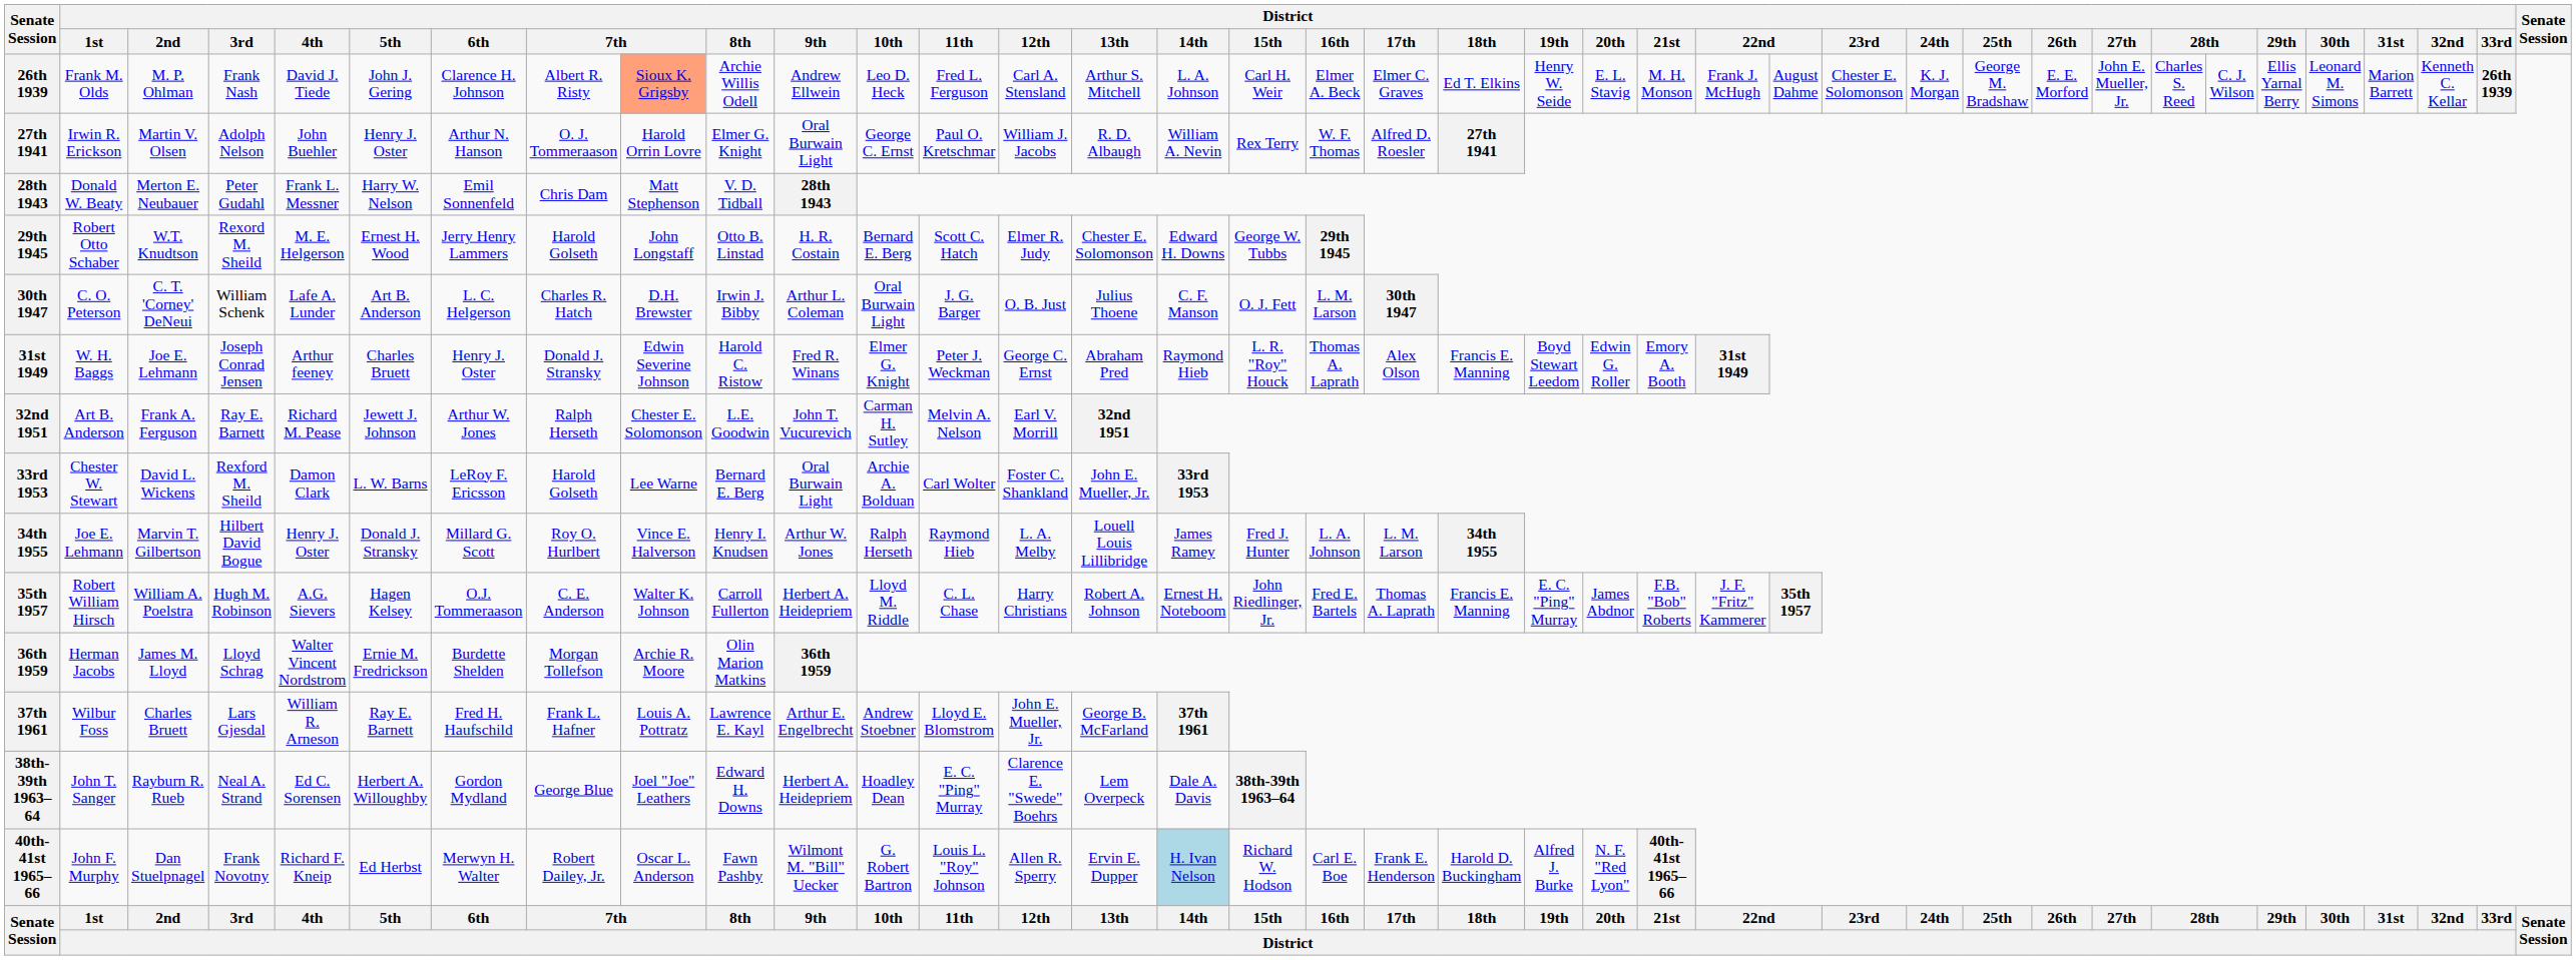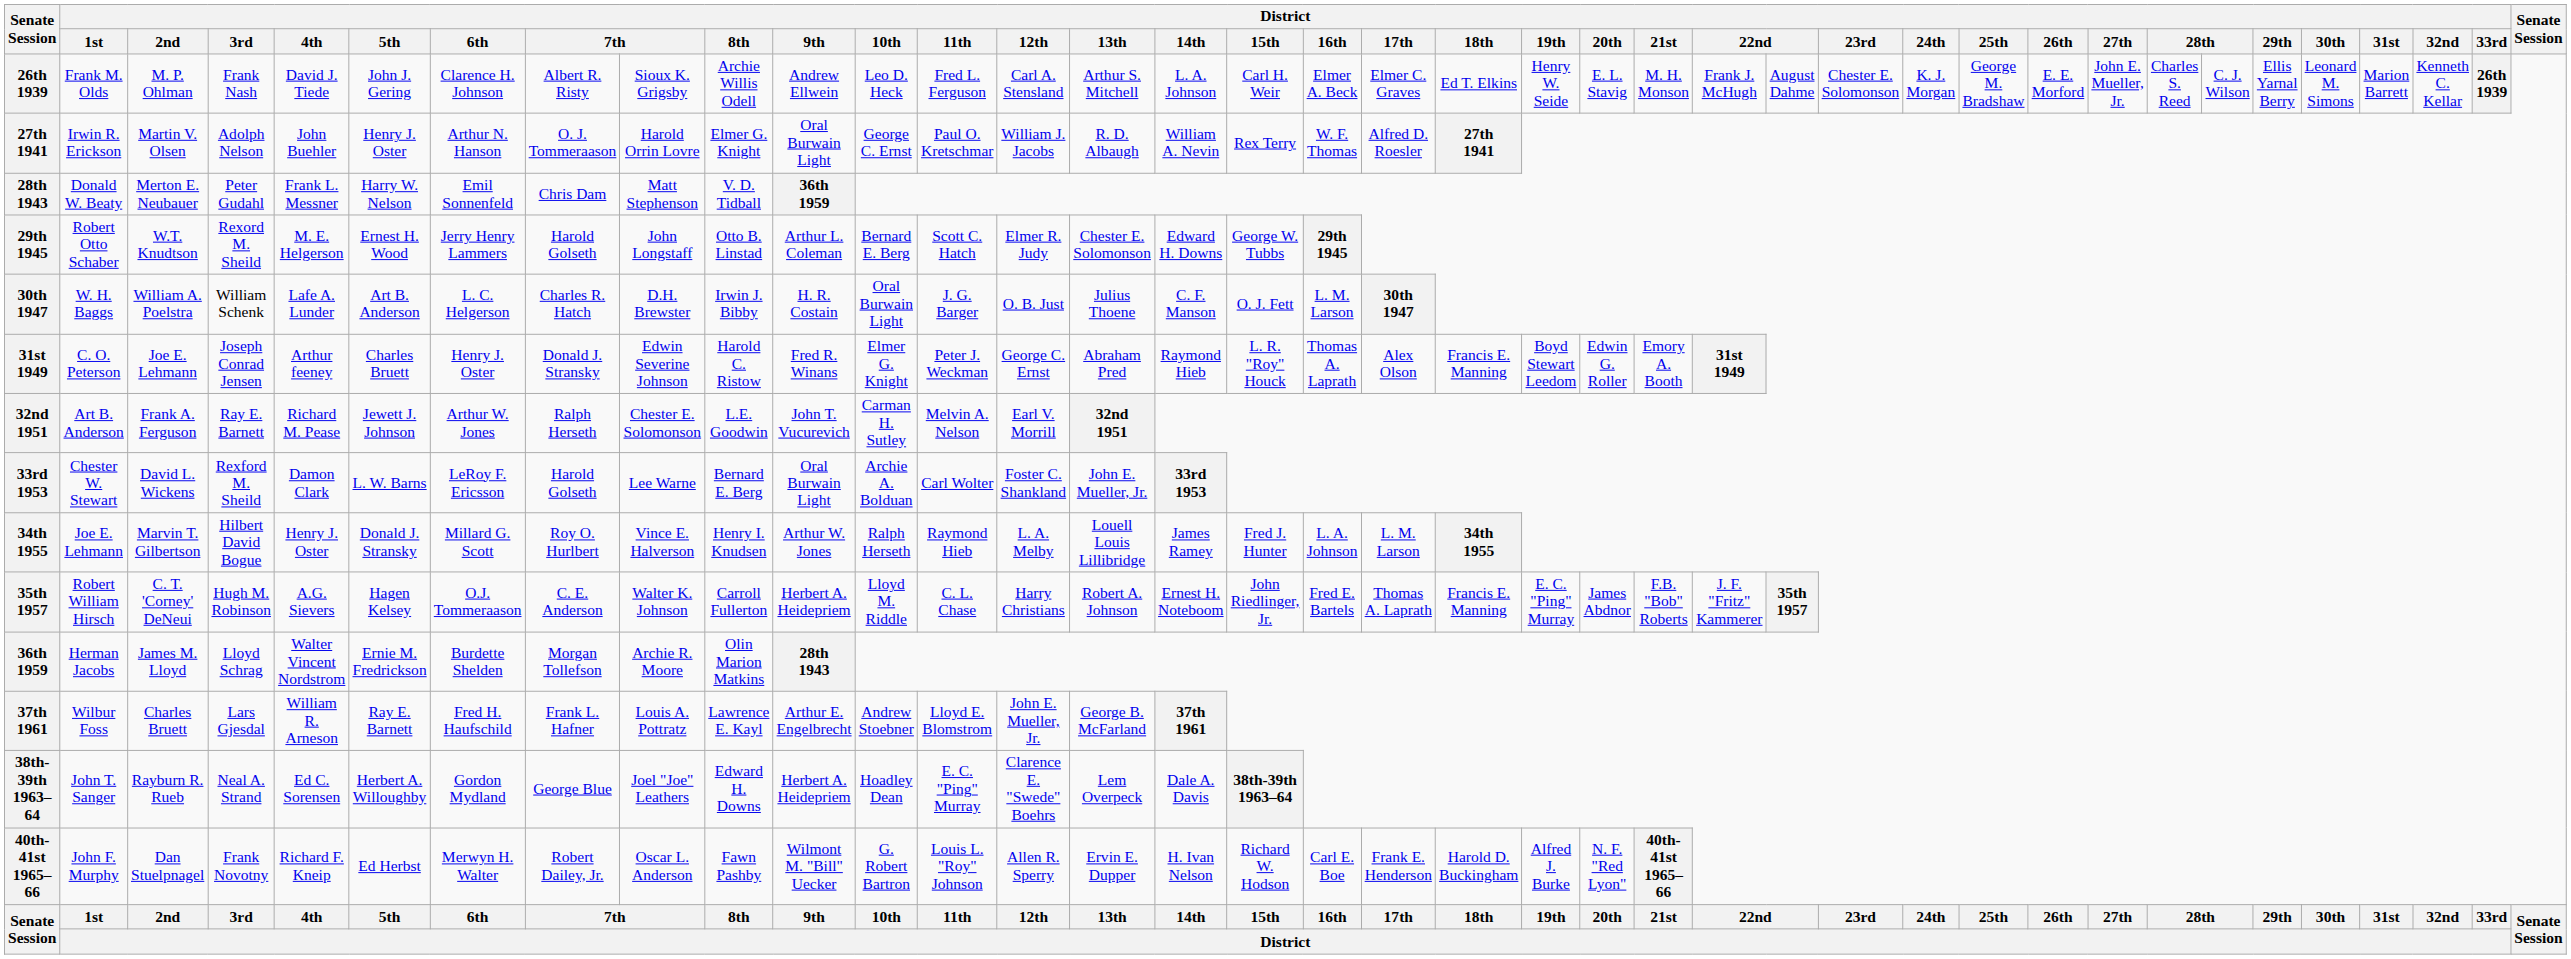row 3 | column 9: lightsalmon background -> no background
row 5 | District / 9th: 28th 1943 -> 36th 1959
row 6 | District / 9th: H. R. Costain -> Arthur L. Coleman
row 7 | District / 1st: C. O. Peterson -> W. H. Baggs
row 7 | District / 2nd: C. T. 'Corney' DeNeui -> William A. Poelstra
row 7 | District / 9th: Arthur L. Coleman -> H. R. Costain
row 8 | District / 1st: W. H. Baggs -> C. O. Peterson
row 12 | District / 2nd: William A. Poelstra -> C. T. 'Corney' DeNeui
row 13 | District / 9th: 36th 1959 -> 28th 1943
row 16 | District / 14th: lightblue background -> no background
